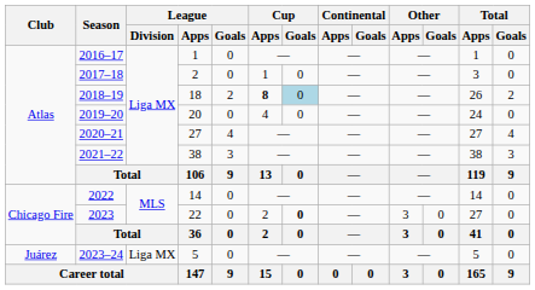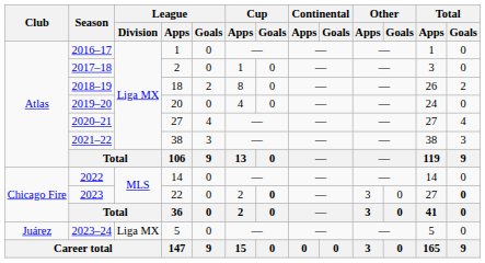2018–19 | Cup / Apps: bold -> normal
2018–19 | Cup / Goals: lightblue background -> no background
2023 | Total / Goals: normal -> bold
